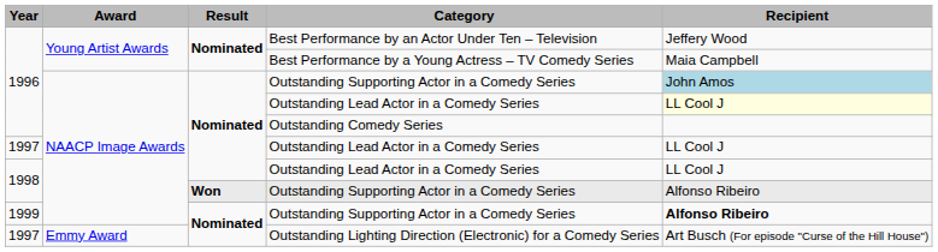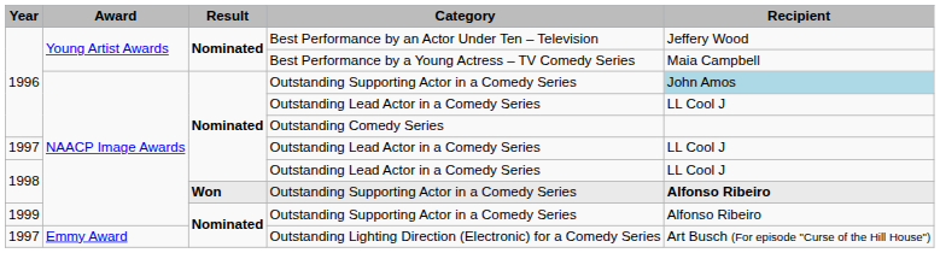1996 / Outstanding Lead Actor in a Comedy Series | Recipient: lightyellow background -> no background
1998 / Outstanding Supporting Actor in a Comedy Series | Recipient: normal -> bold
1999 / Outstanding Supporting Actor in a Comedy Series | Recipient: bold -> normal
